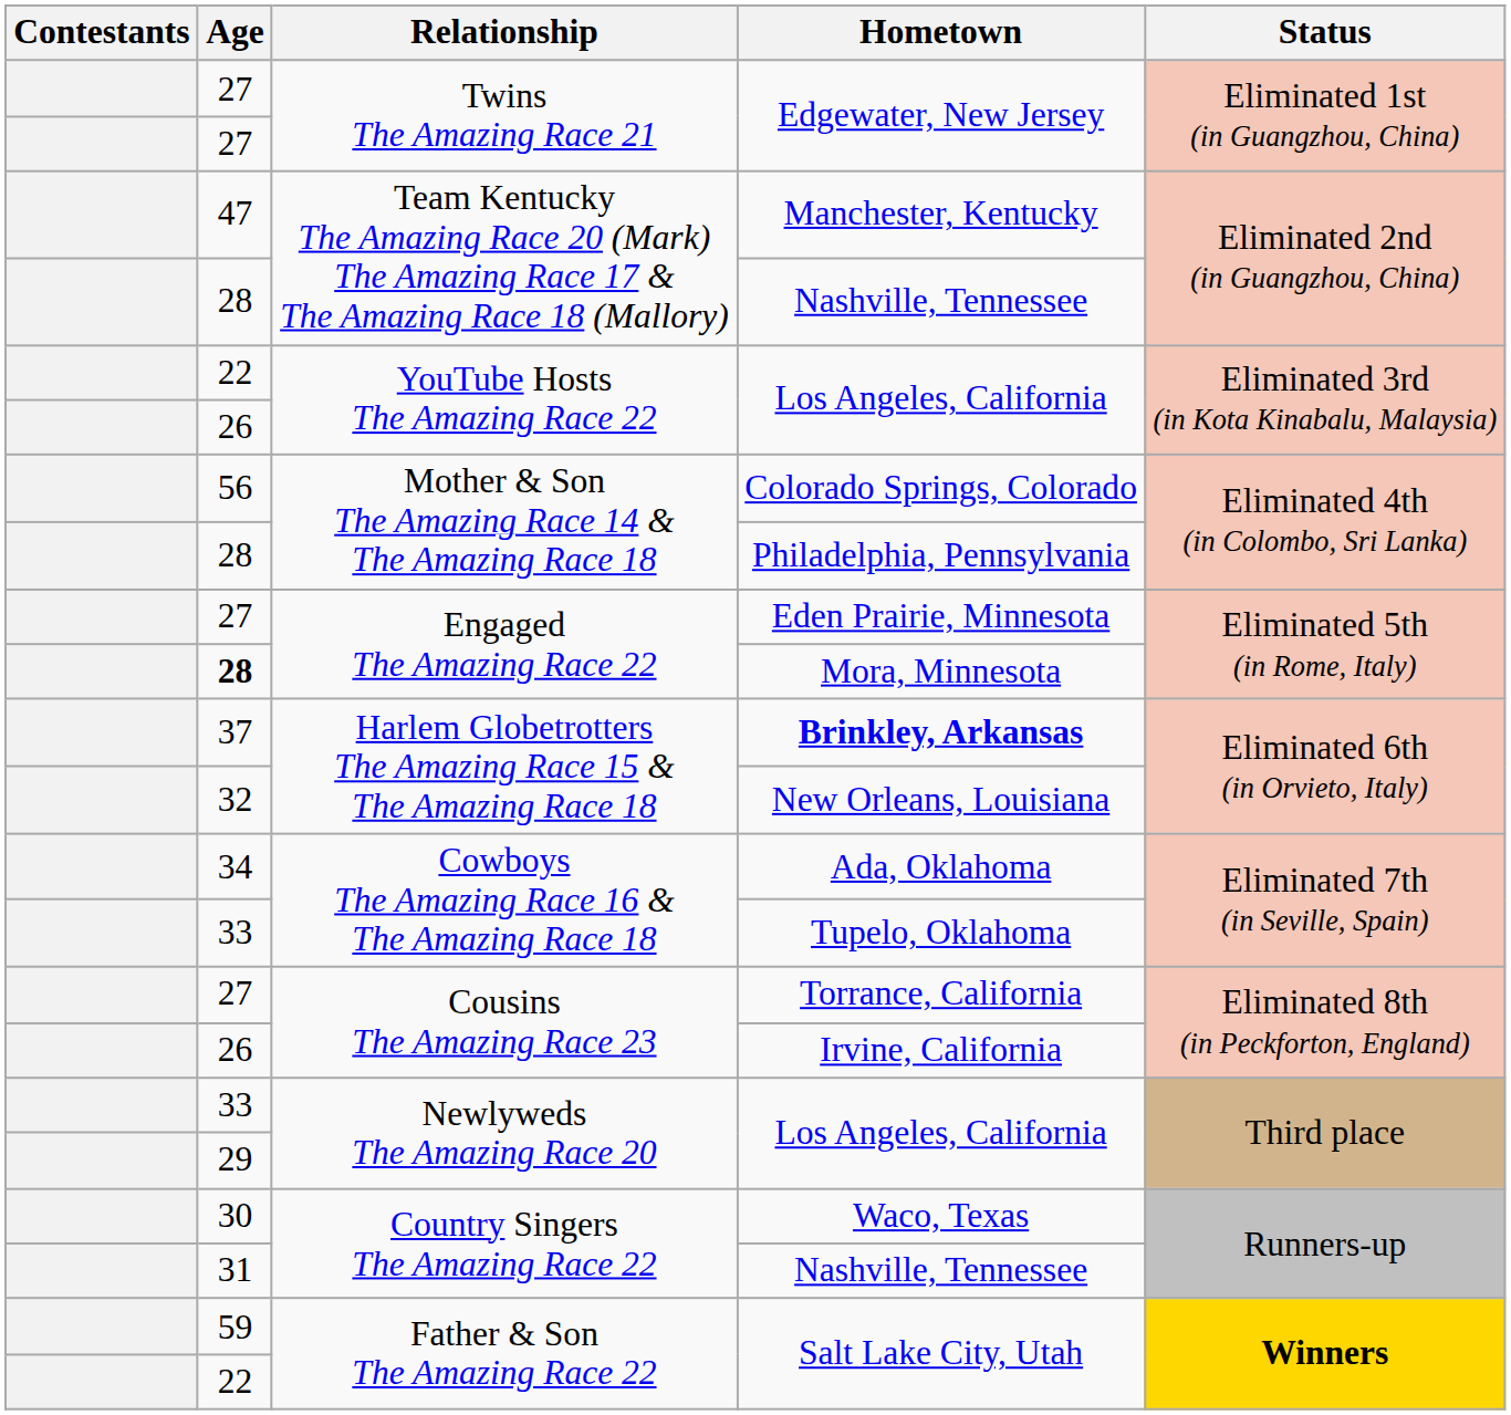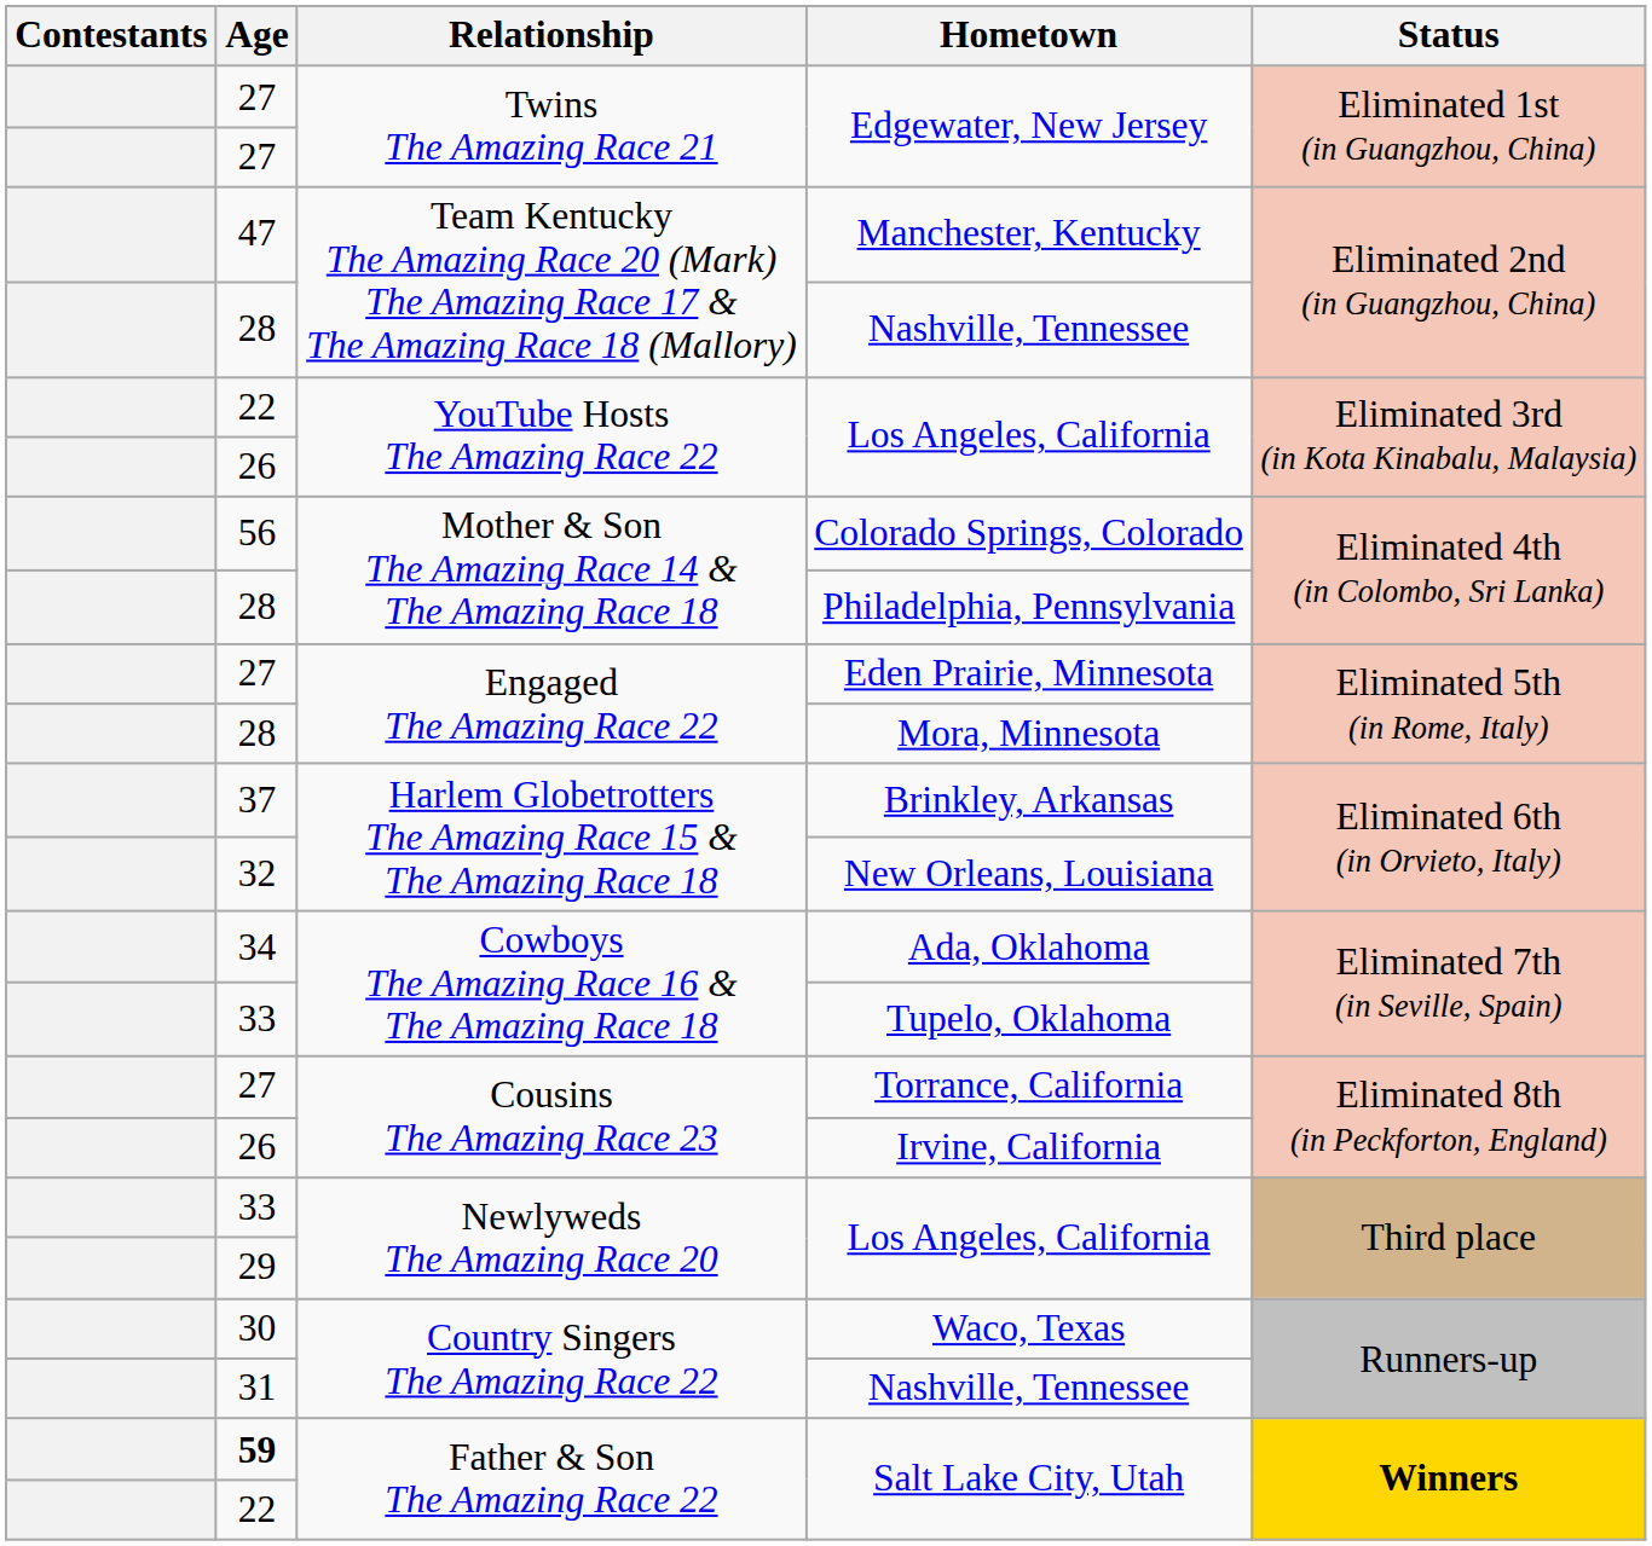Mora, Minnesota | Age: bold -> normal
Brinkley, Arkansas | Hometown: bold -> normal
59 / Salt Lake City, Utah | Age: normal -> bold
